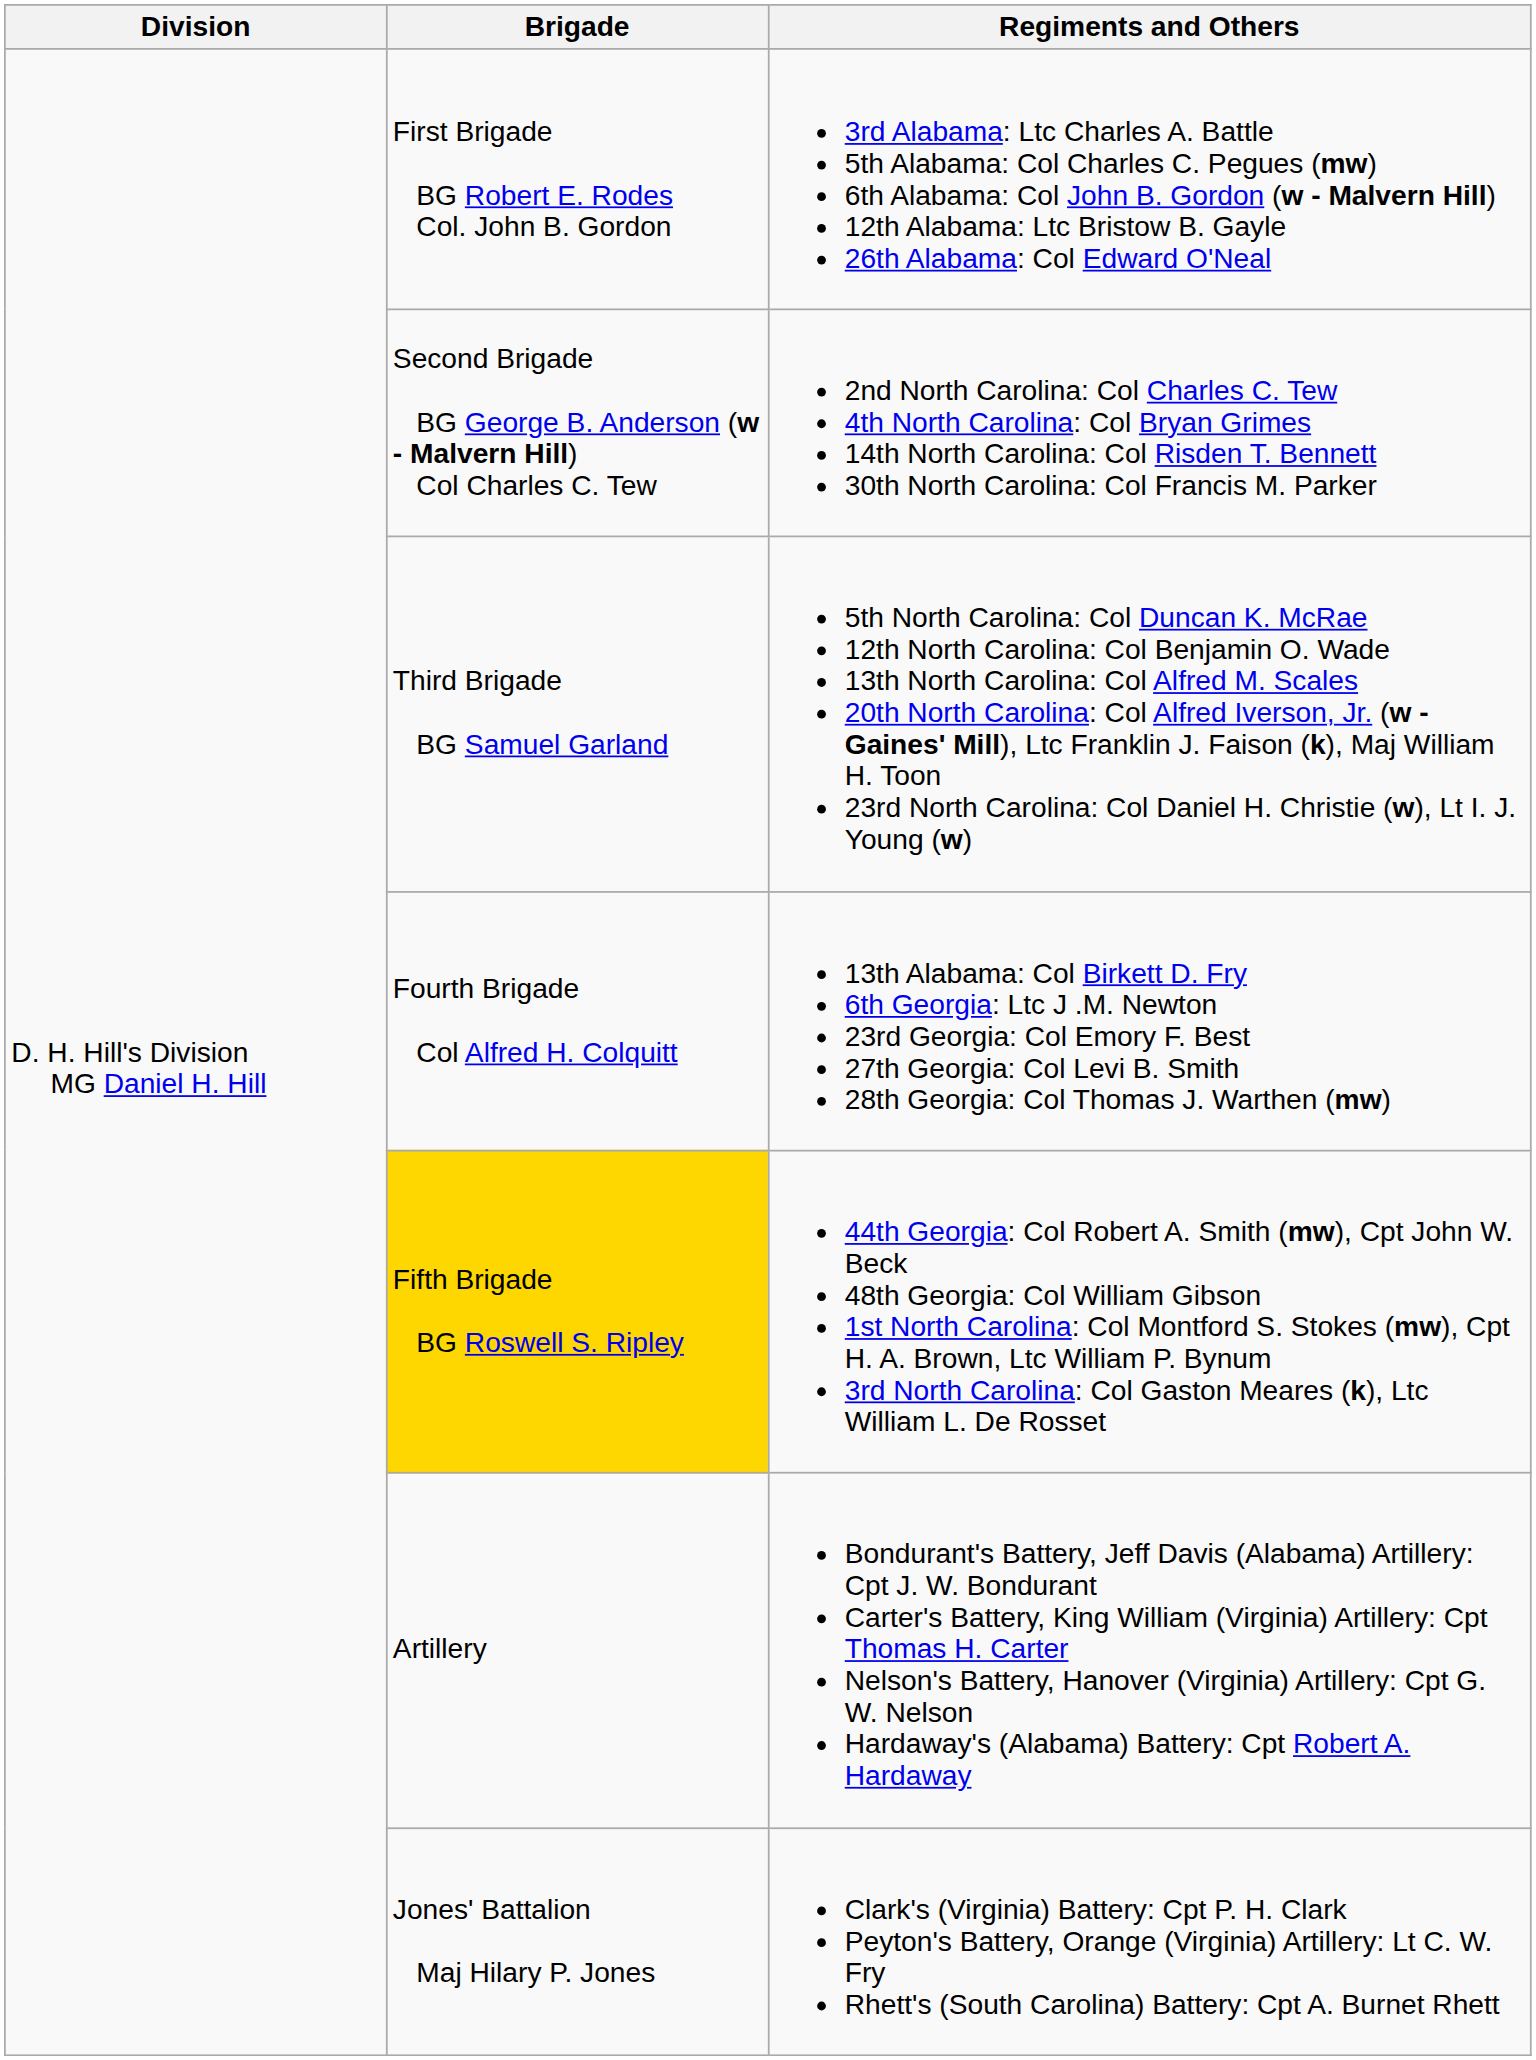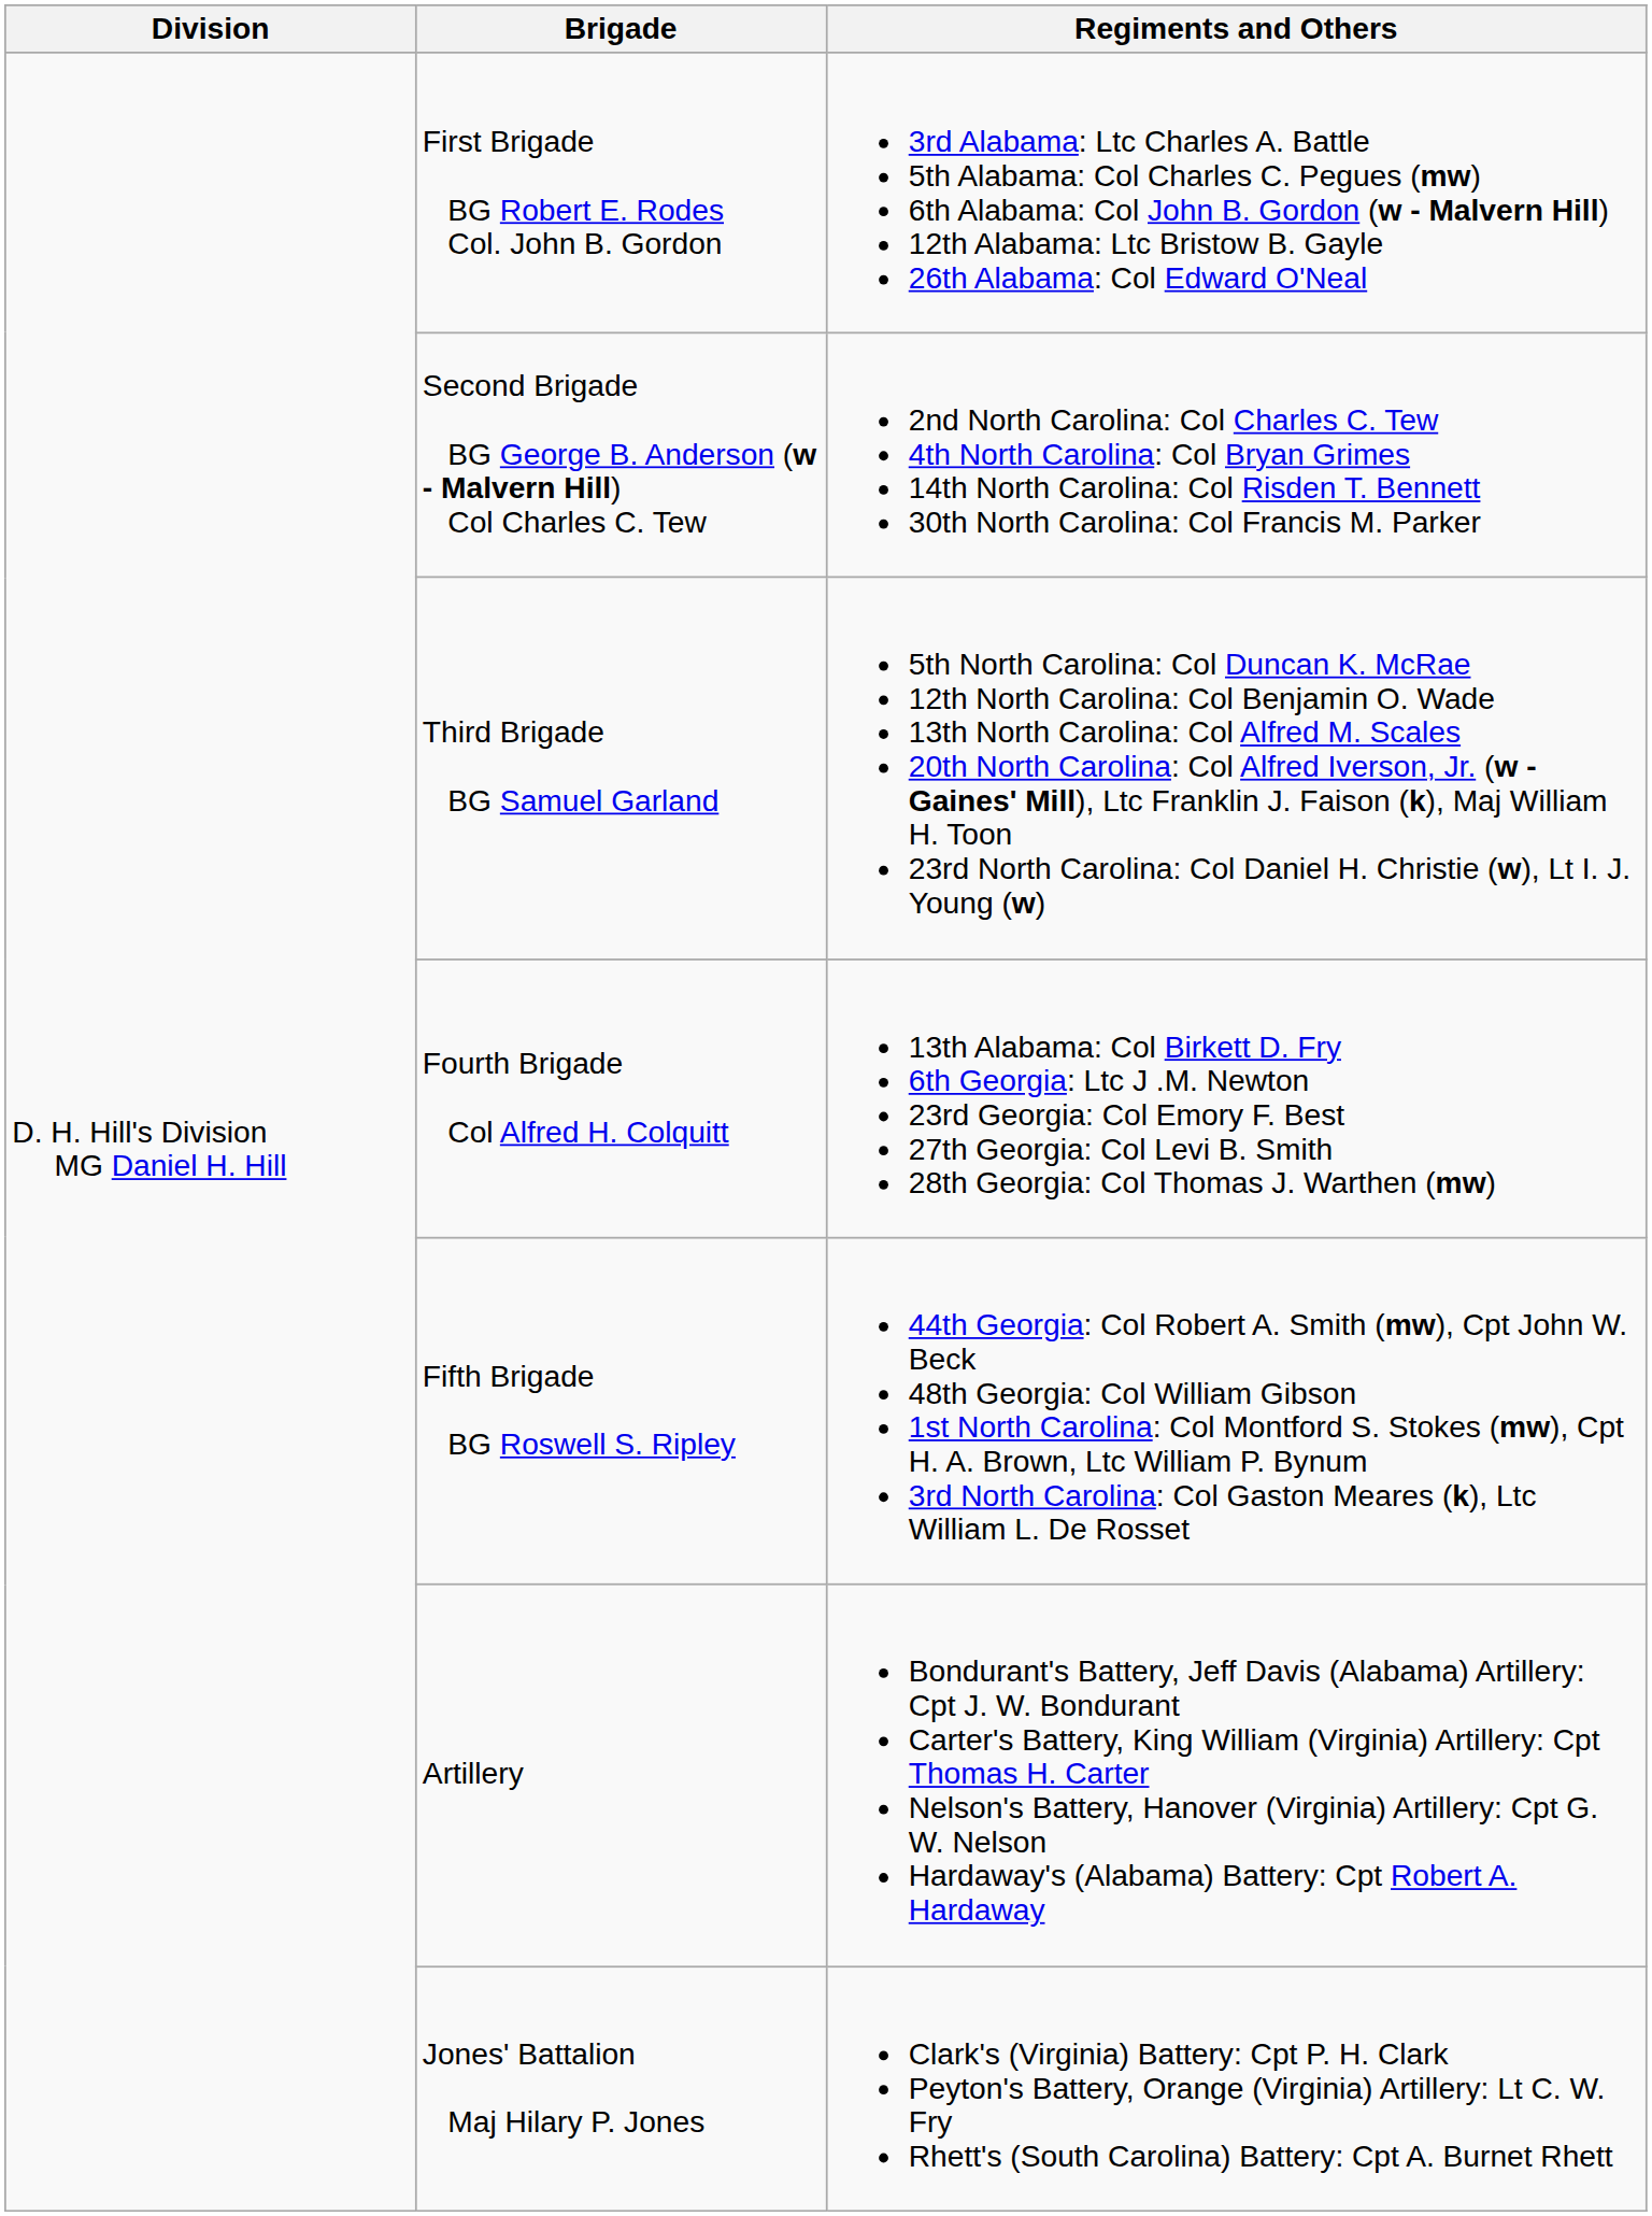Fifth Brigade BG Roswell S. Ripley | Brigade: gold background -> no background
